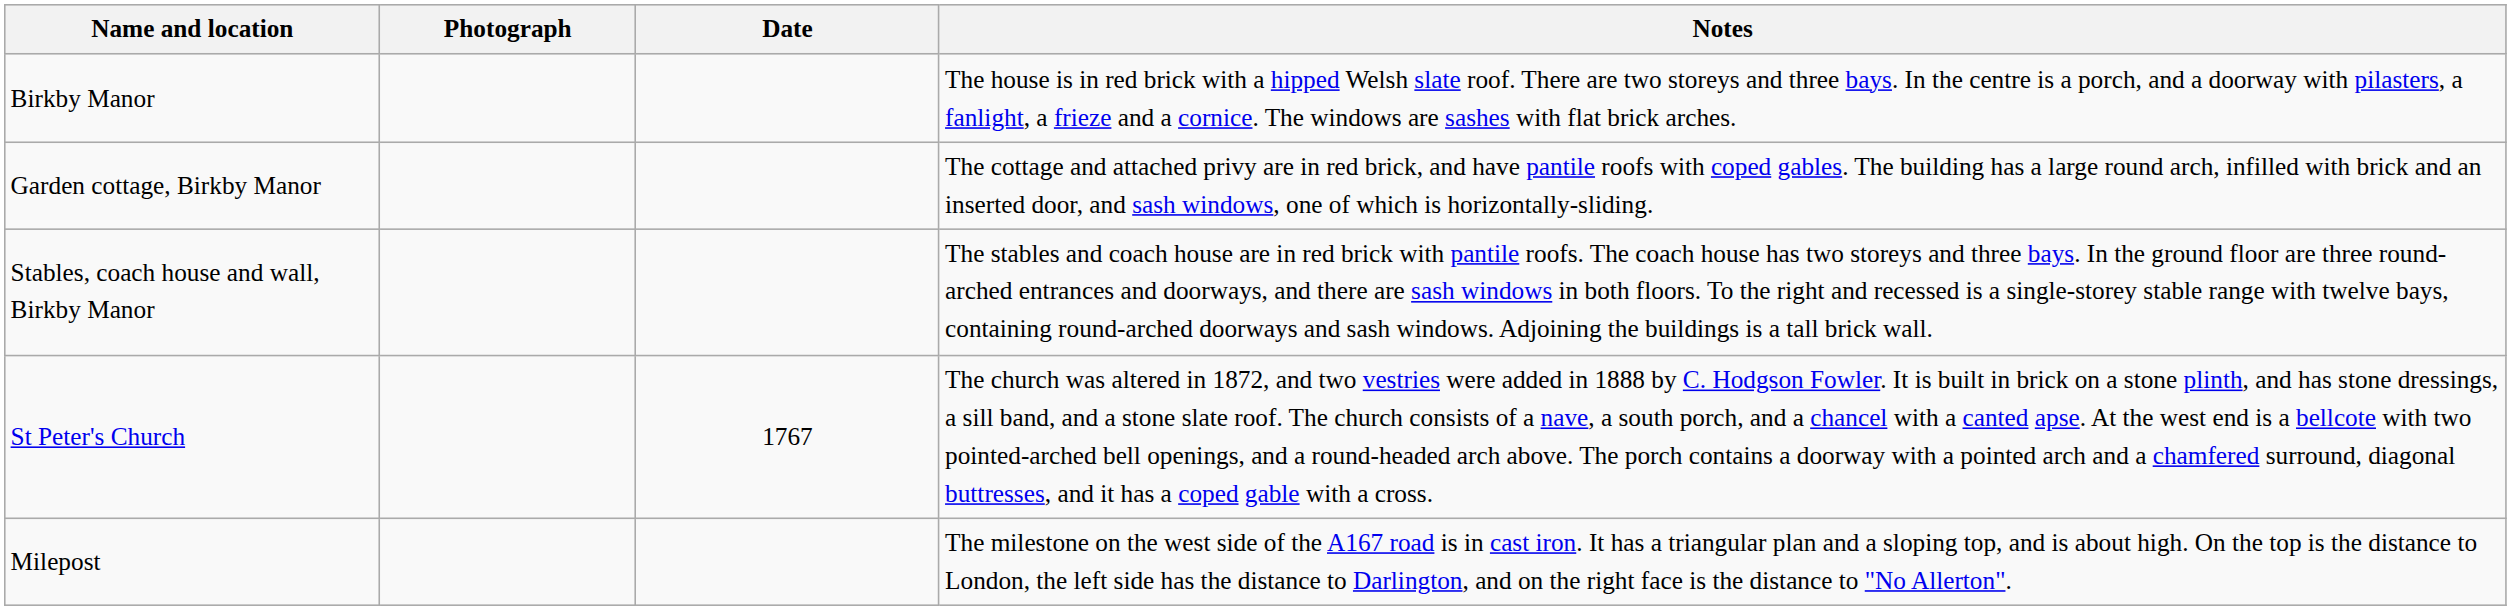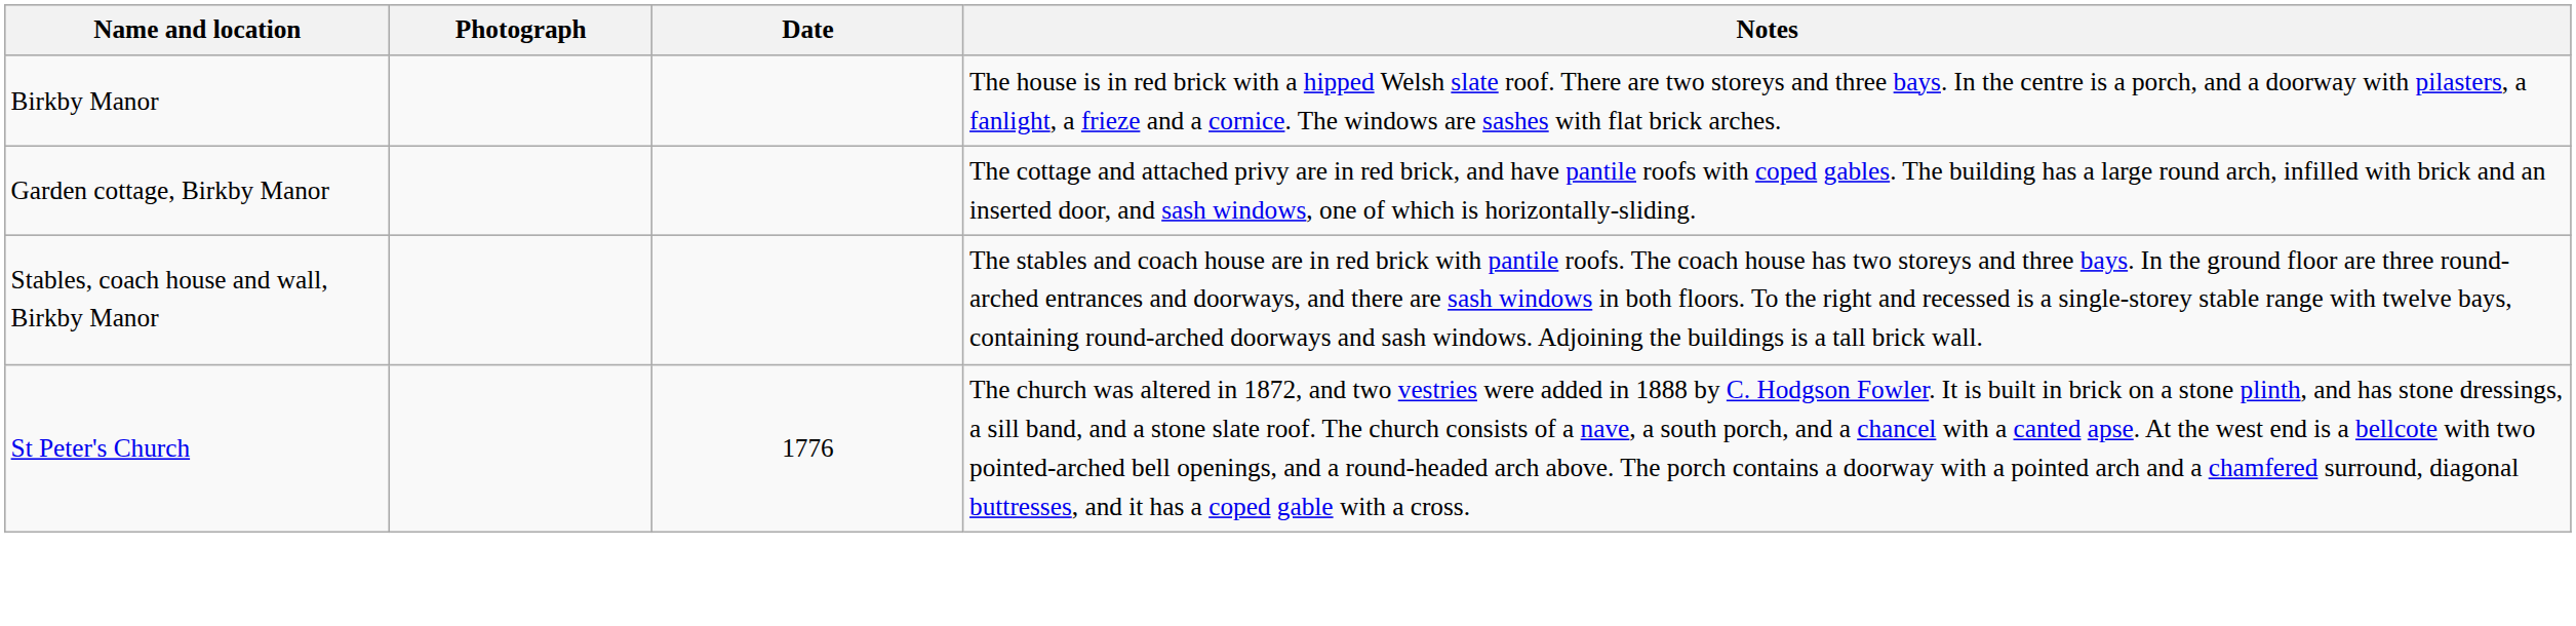St Peter's Church | Date: 1767 -> 1776
- row: Milepost | The milestone on the west side of the A167 road is in cast iron. It has a triangular plan and a sloping top, and is about high. On the top is the distance to London, the left side has the distance to Darlington, and on the right face is the distance to "No Allerton".
